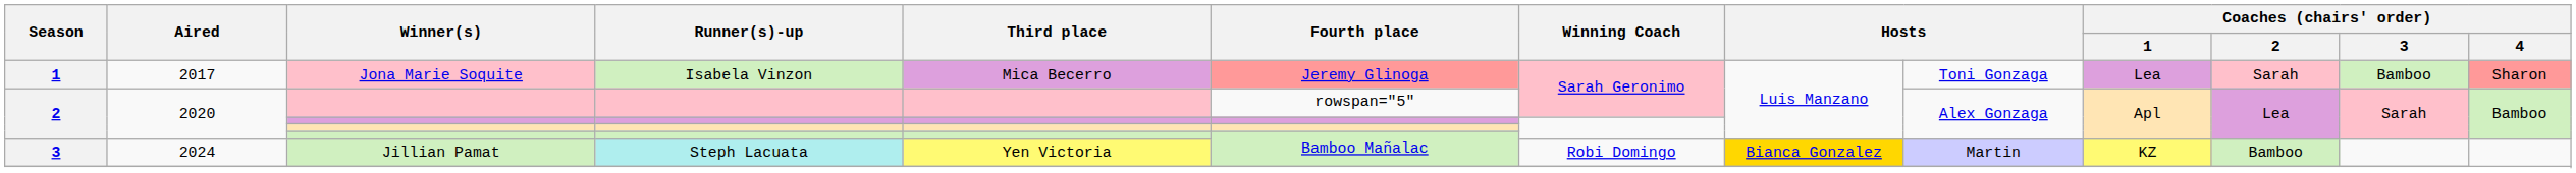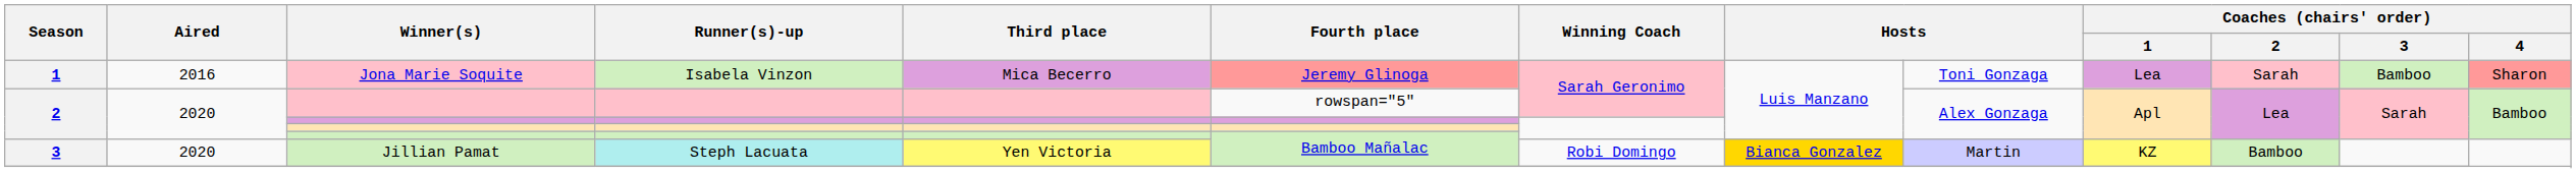row 3 | Aired: 2017 -> 2016
row 8 | Aired: 2024 -> 2020
